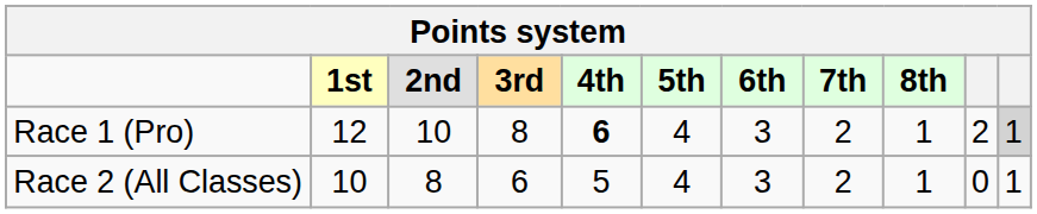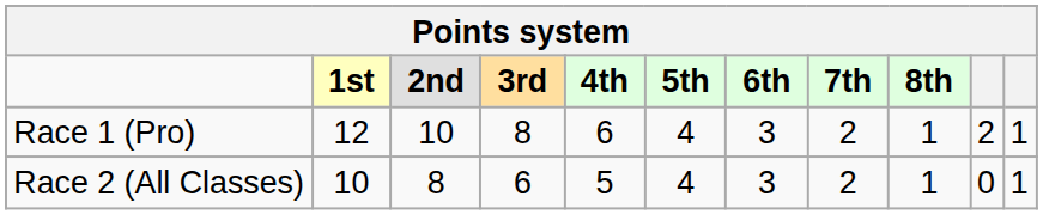Race 1 (Pro) | 4th: bold -> normal
Race 1 (Pro) | column 11: lightgrey background -> no background
